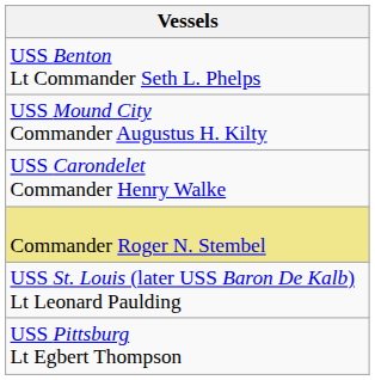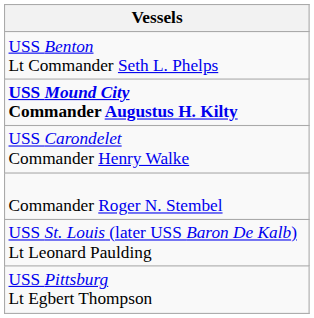row 3 | column 1: normal -> bold
row 5 | column 1: khaki background -> no background
